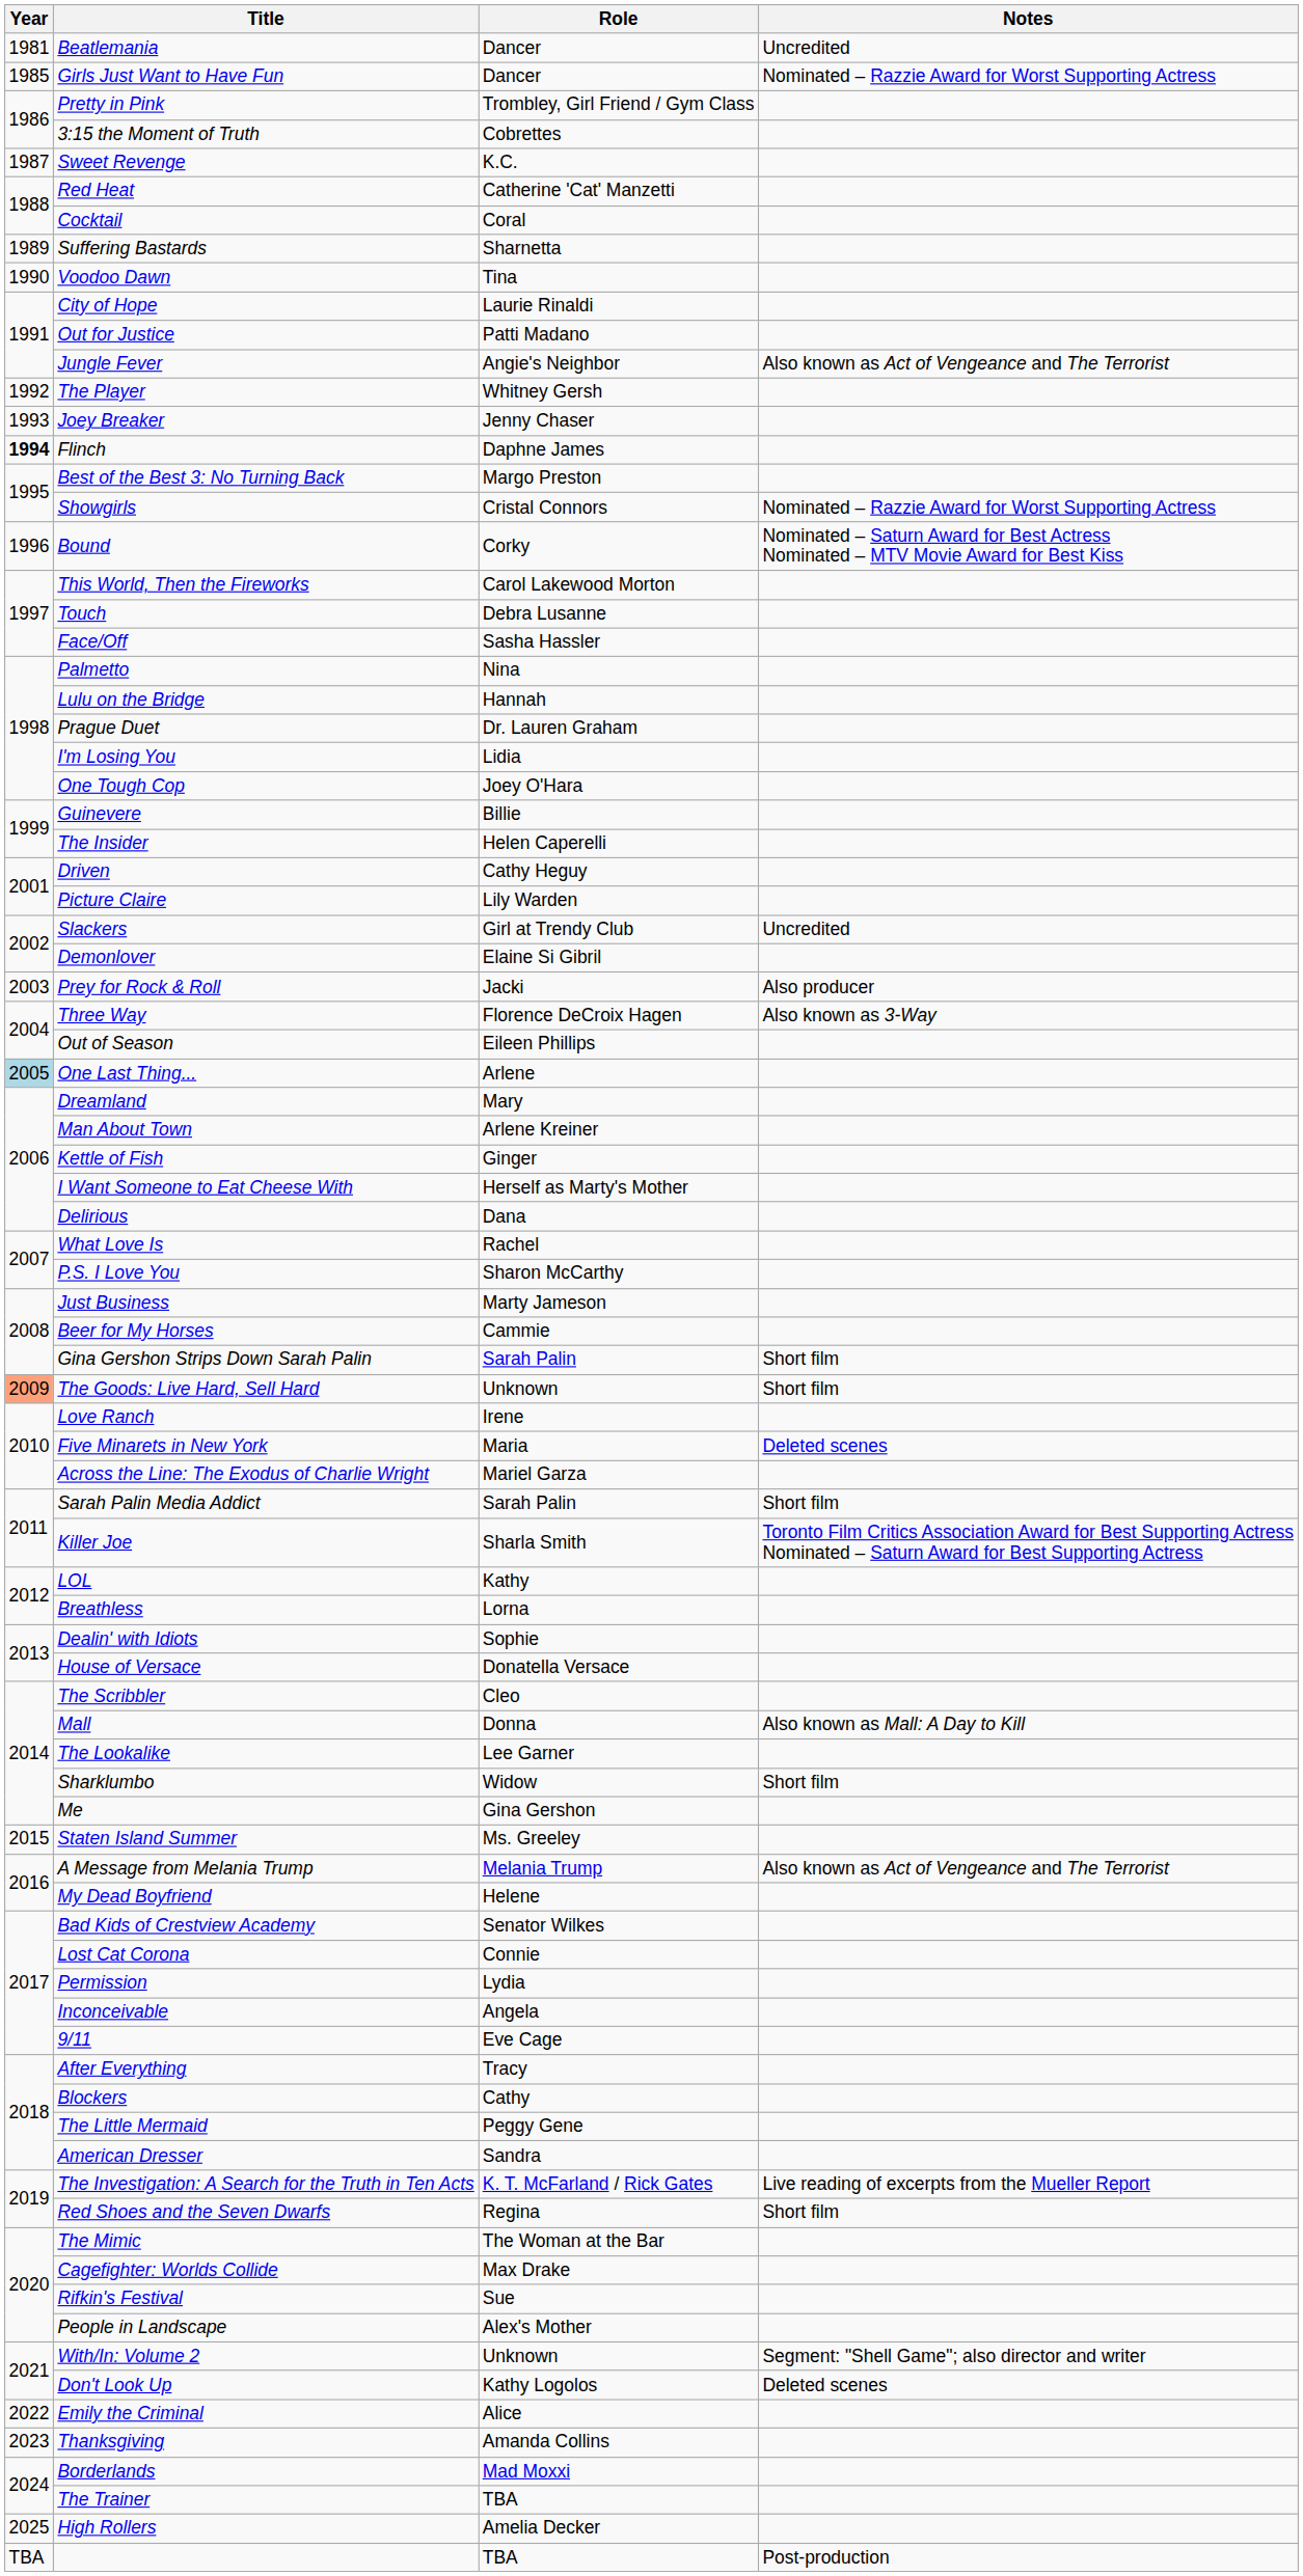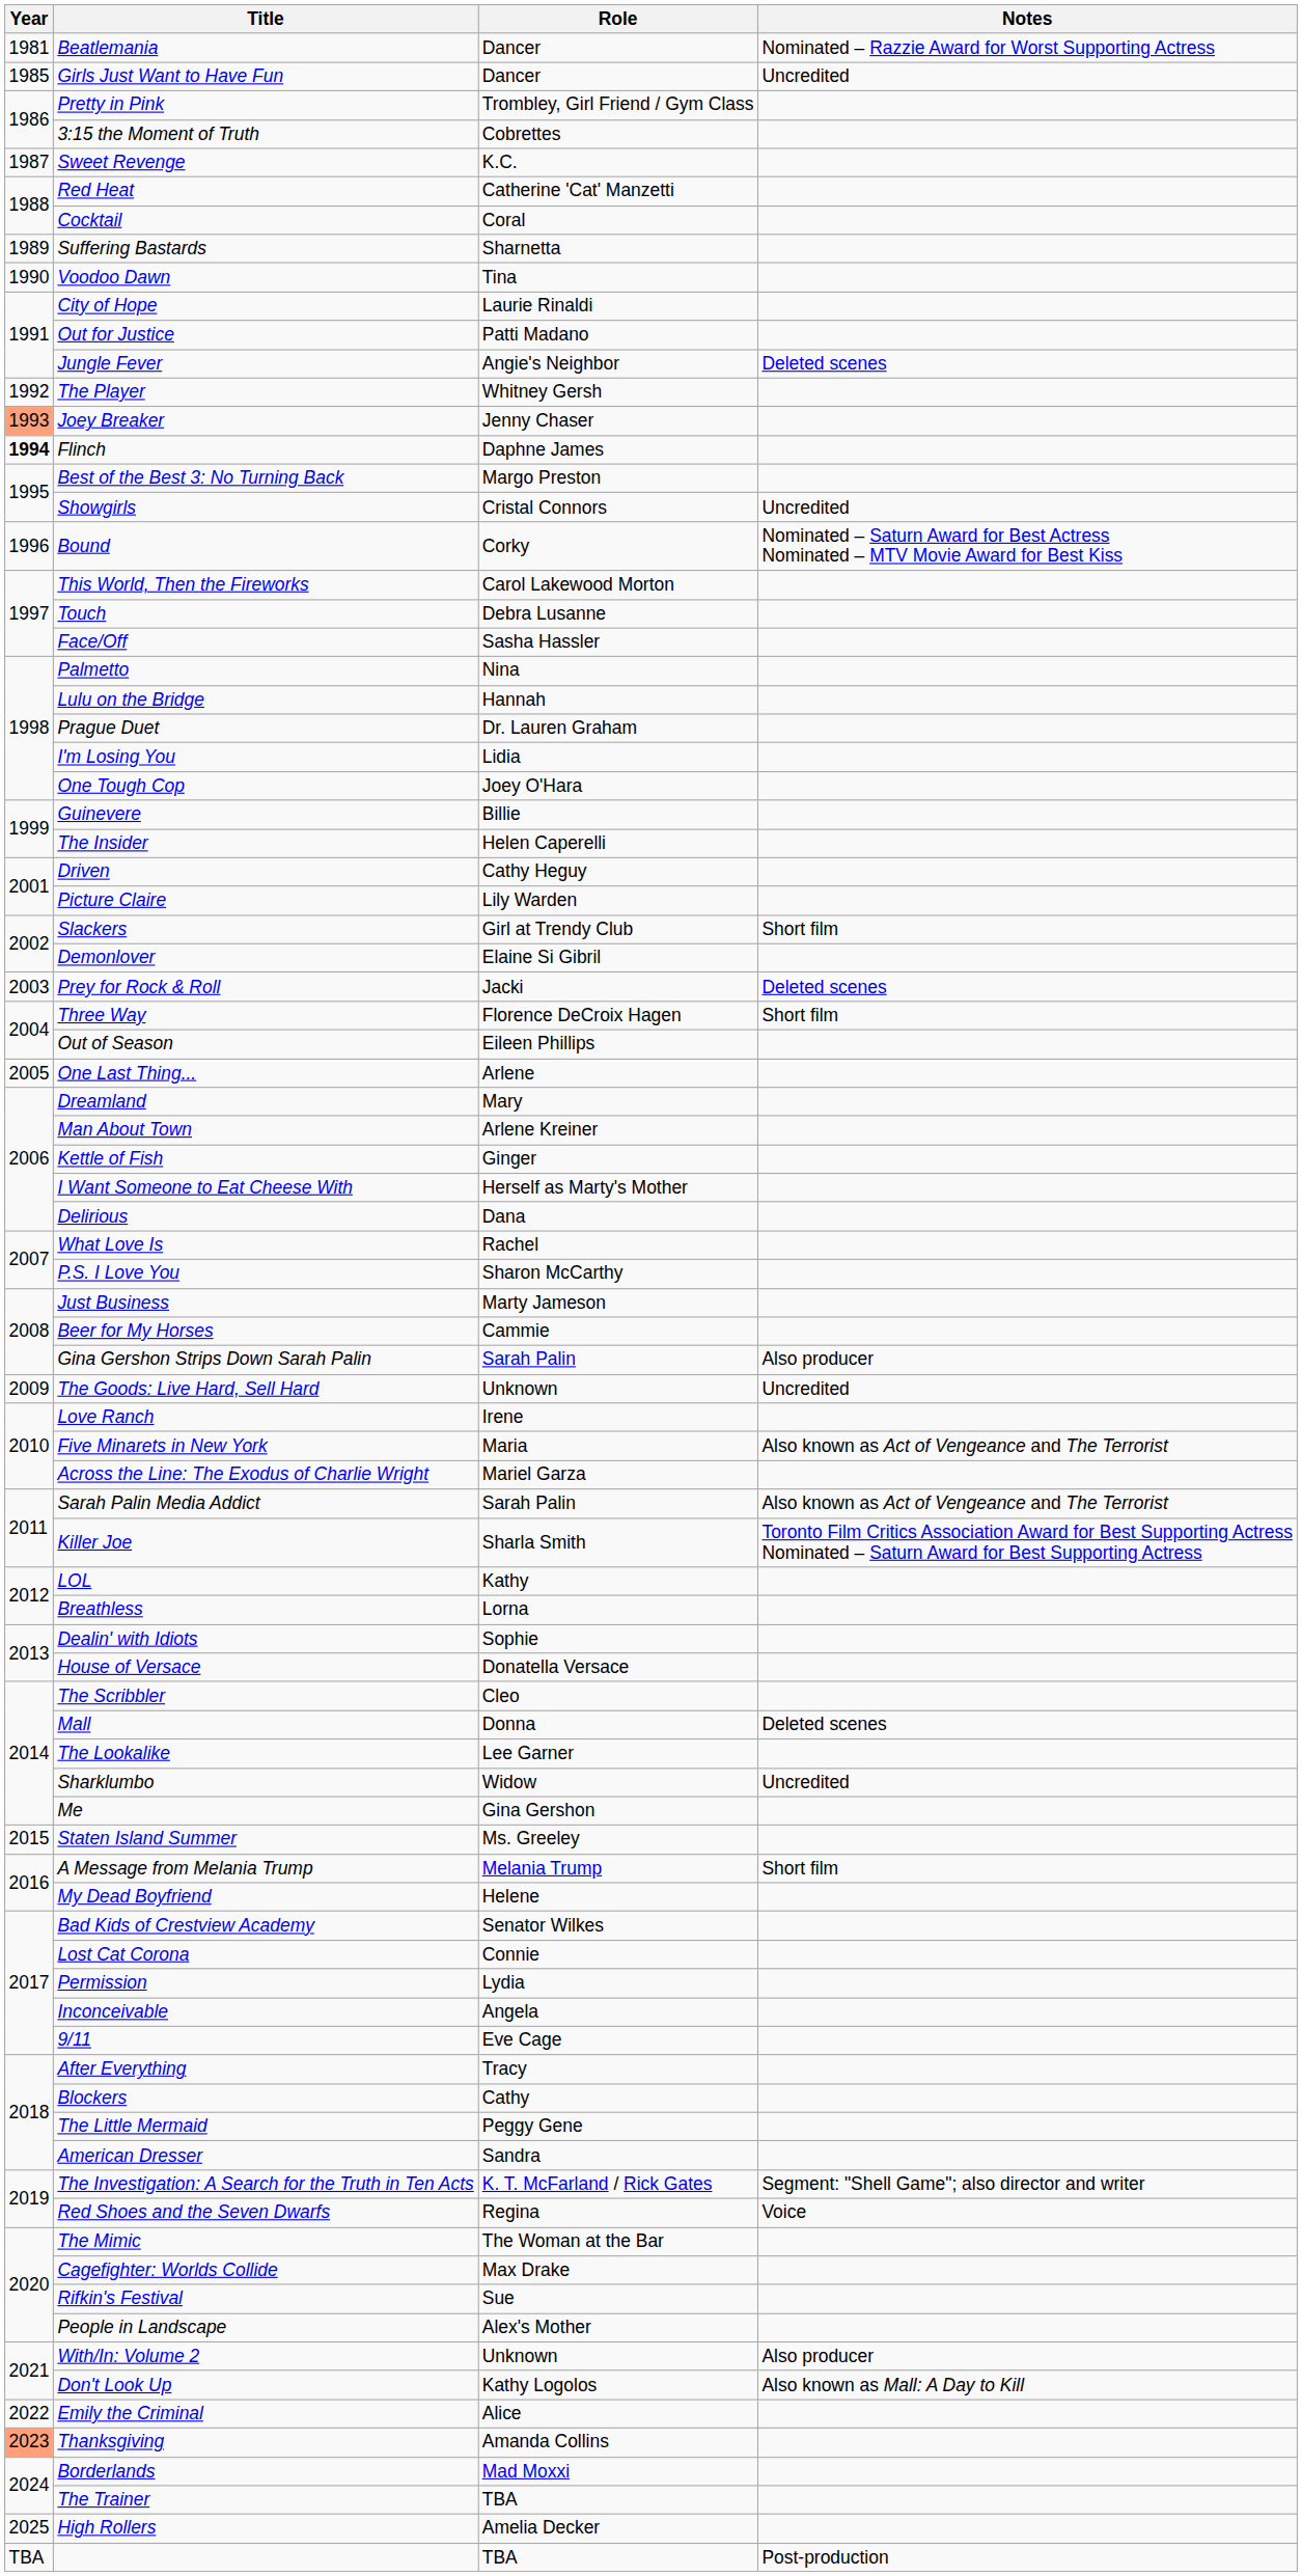Beatlemania | Notes: Uncredited -> Nominated – Razzie Award for Worst Supporting Actress
Girls Just Want to Have Fun | Notes: Nominated – Razzie Award for Worst Supporting Actress -> Uncredited
Jungle Fever | Notes: Also known as Act of Vengeance and The Terrorist -> Deleted scenes
Joey Breaker | Year: no background -> lightsalmon background
Showgirls | Notes: Nominated – Razzie Award for Worst Supporting Actress -> Uncredited
Slackers | Notes: Uncredited -> Short film
Prey for Rock & Roll | Notes: Also producer -> Deleted scenes
Three Way | Notes: Also known as 3-Way -> Short film
One Last Thing... | Year: lightblue background -> no background
Gina Gershon Strips Down Sarah Palin | Notes: Short film -> Also producer
The Goods: Live Hard, Sell Hard | Year: lightsalmon background -> no background
The Goods: Live Hard, Sell Hard | Notes: Short film -> Uncredited
Five Minarets in New York | Notes: Deleted scenes -> Also known as Act of Vengeance and The Terrorist
Sarah Palin Media Addict | Notes: Short film -> Also known as Act of Vengeance and The Terrorist
Mall | Notes: Also known as Mall: A Day to Kill -> Deleted scenes
Sharklumbo | Notes: Short film -> Uncredited
A Message from Melania Trump | Notes: Also known as Act of Vengeance and The Terrorist -> Short film
The Investigation: A Search for the Truth in Ten Acts | Notes: Live reading of excerpts from the Mueller Report -> Segment: "Shell Game"; also director and writer
Red Shoes and the Seven Dwarfs | Notes: Short film -> Voice
With/In: Volume 2 | Notes: Segment: "Shell Game"; also director and writer -> Also producer
Don't Look Up | Notes: Deleted scenes -> Also known as Mall: A Day to Kill
Thanksgiving | Year: no background -> lightsalmon background
